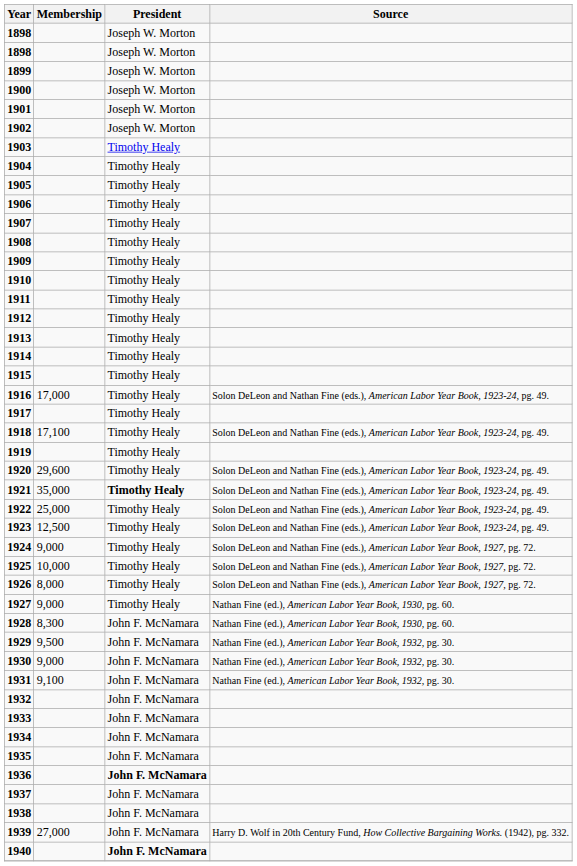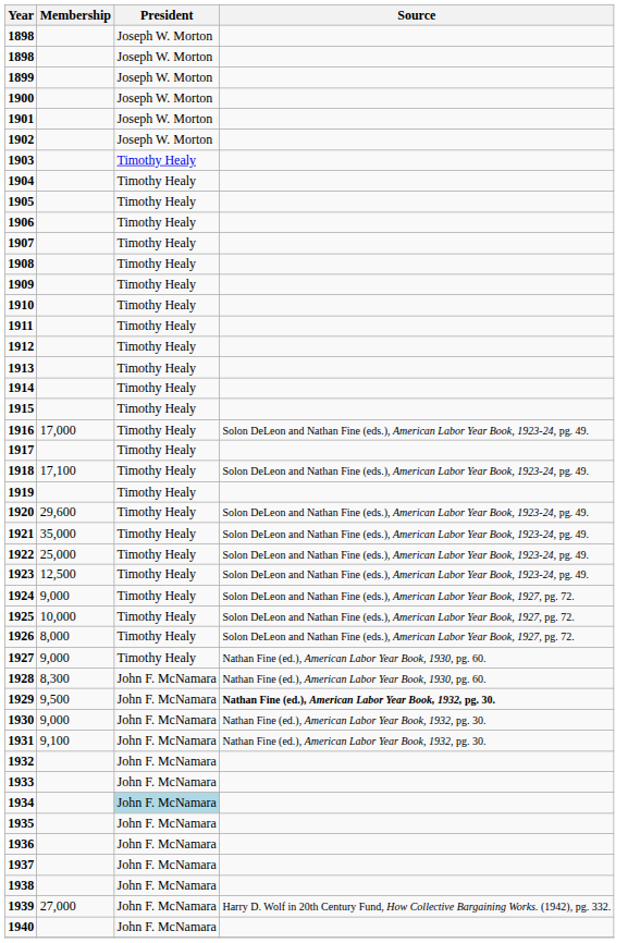1921 | President: bold -> normal
1929 | Source: normal -> bold
1934 | President: no background -> lightblue background
1936 | President: bold -> normal
1940 | President: bold -> normal
